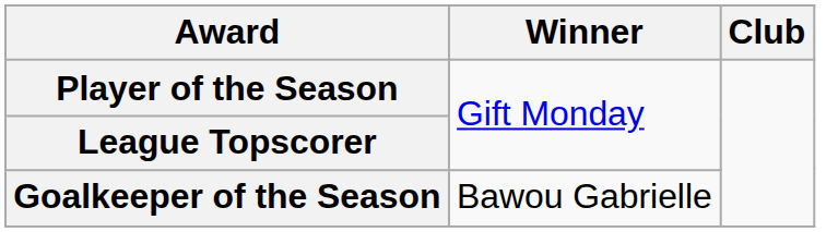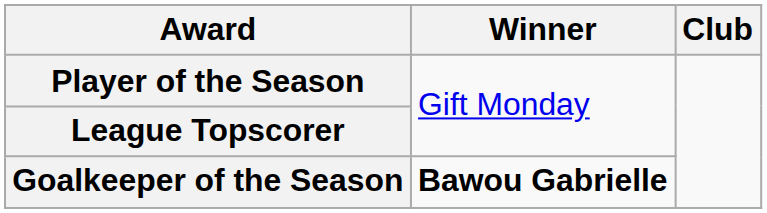Goalkeeper of the Season | Winner: normal -> bold
